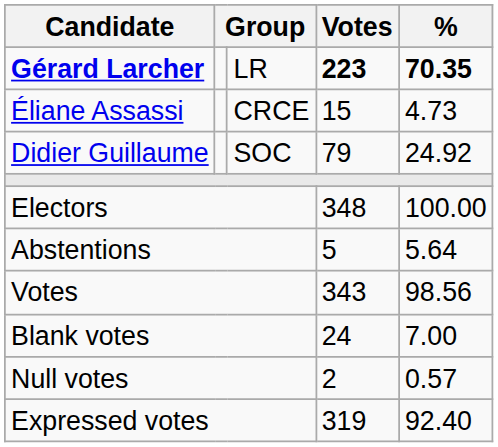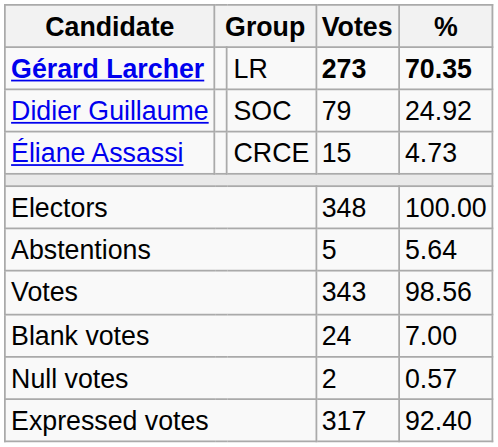Gérard Larcher | Votes: 223 -> 273
rows swapped: Didier Guillaume <-> Éliane Assassi
Expressed votes | Votes: 319 -> 317
